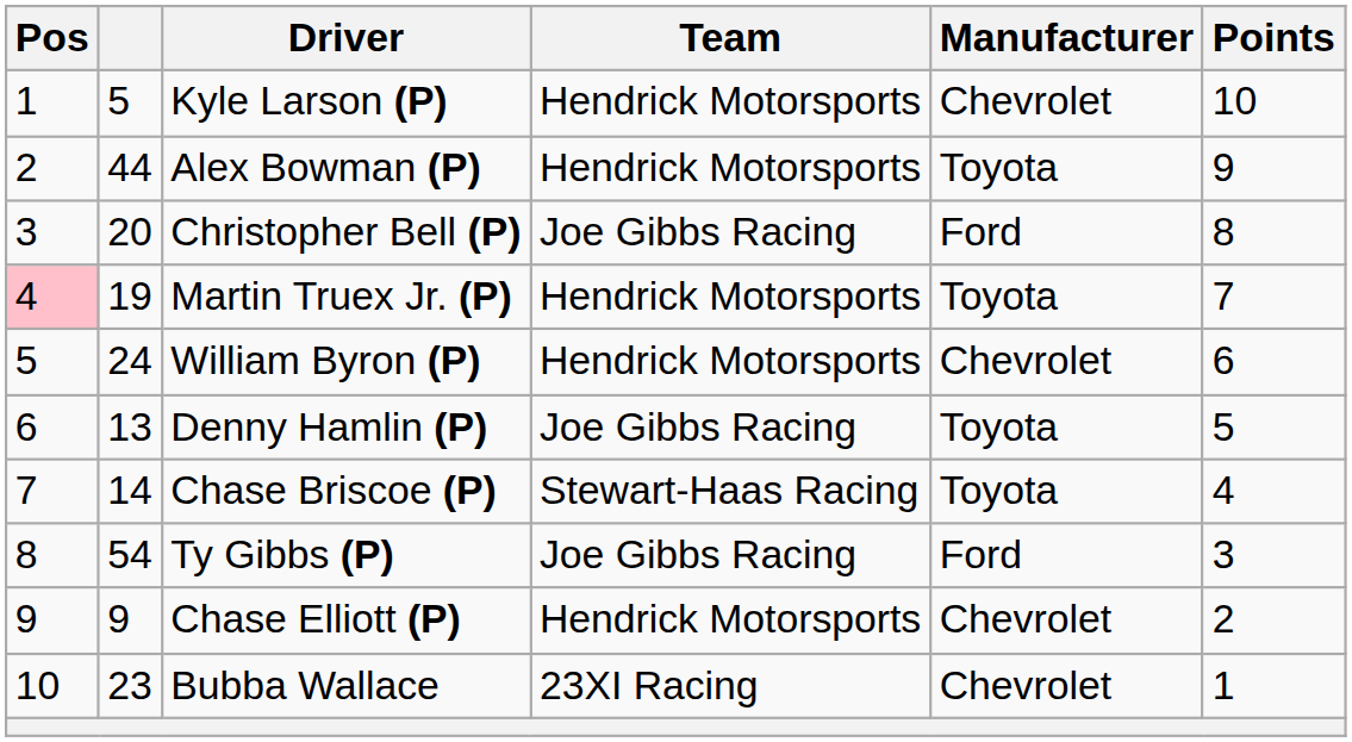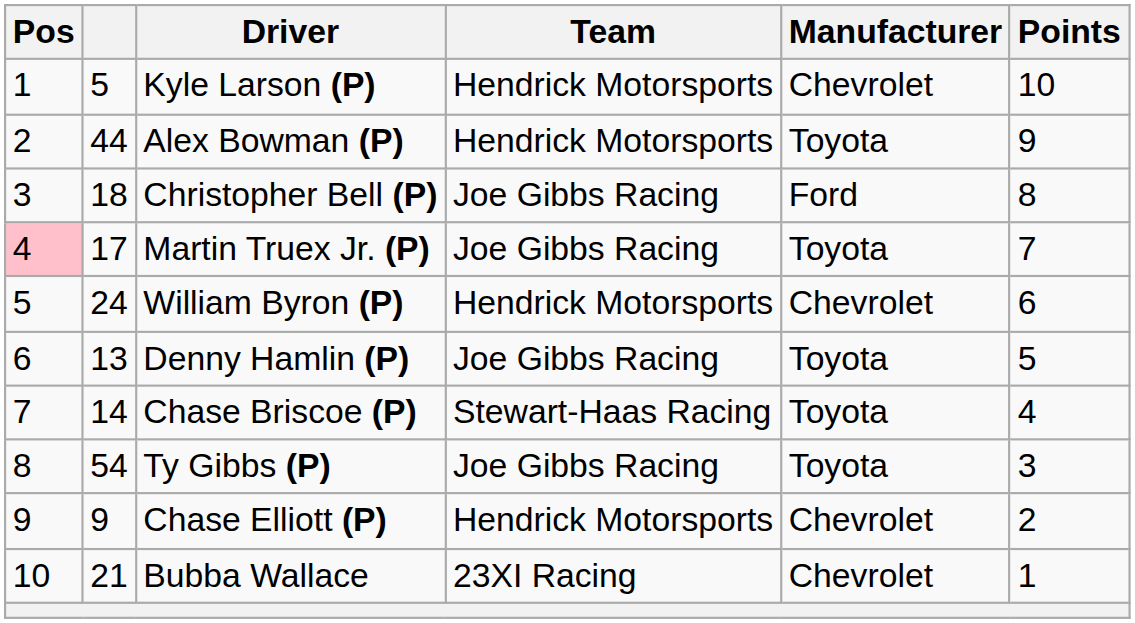Christopher Bell (P) | column 2: 20 -> 18
Martin Truex Jr. (P) | column 2: 19 -> 17
Martin Truex Jr. (P) | Team: Hendrick Motorsports -> Joe Gibbs Racing
Ty Gibbs (P) | Manufacturer: Ford -> Toyota
Bubba Wallace | column 2: 23 -> 21
